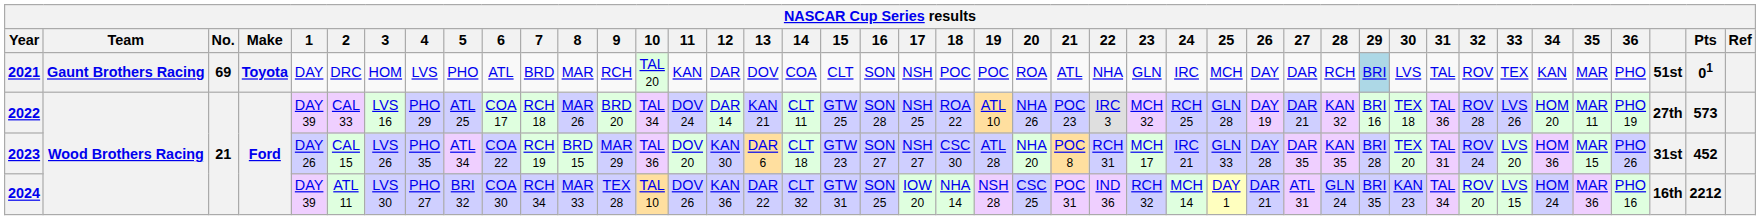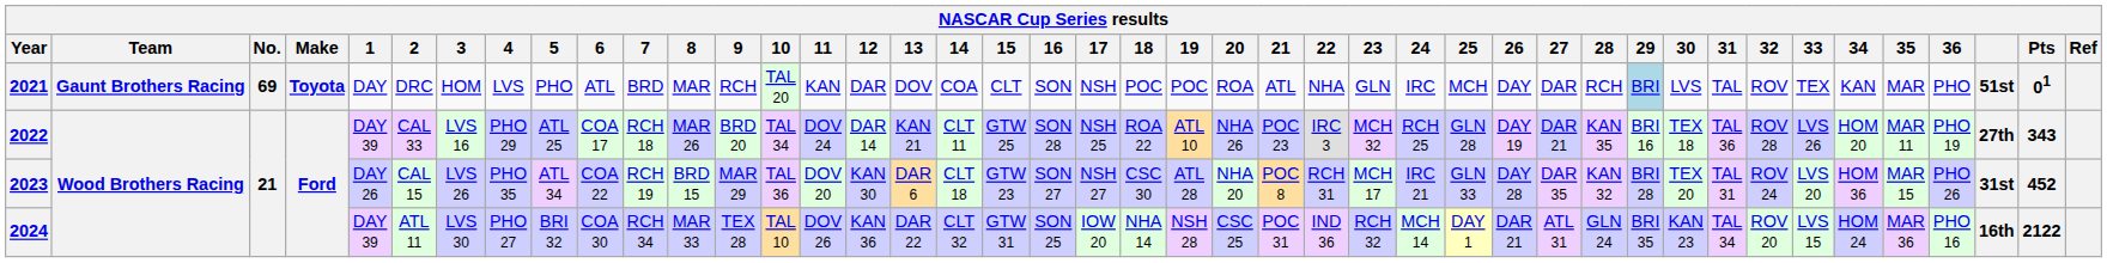2022 | 28: KAN 32 -> KAN 35
2022 | Pts: 573 -> 343
2023 | 28: KAN 35 -> KAN 32
2024 | Pts: 2212 -> 2122
